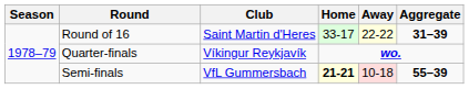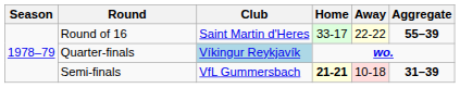Round of 16 | Aggregate: 31–39 -> 55–39
Quarter-finals | Club: no background -> lightblue background
Semi-finals | Aggregate: 55–39 -> 31–39
